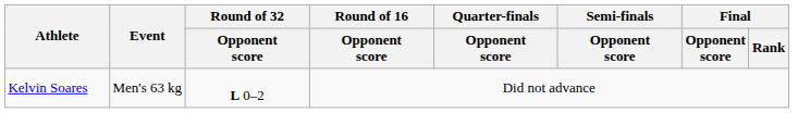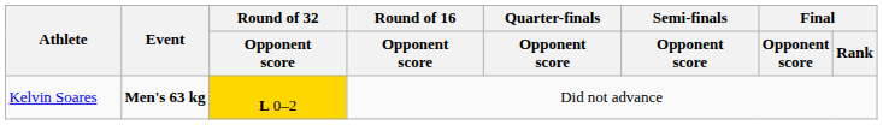Kelvin Soares | Event: normal -> bold
Kelvin Soares | Round of 32 / Opponent score: no background -> gold background
